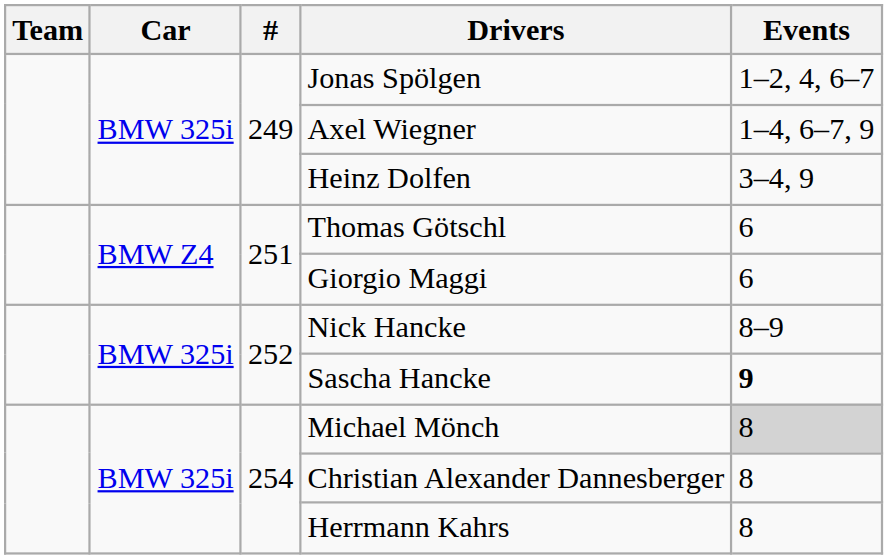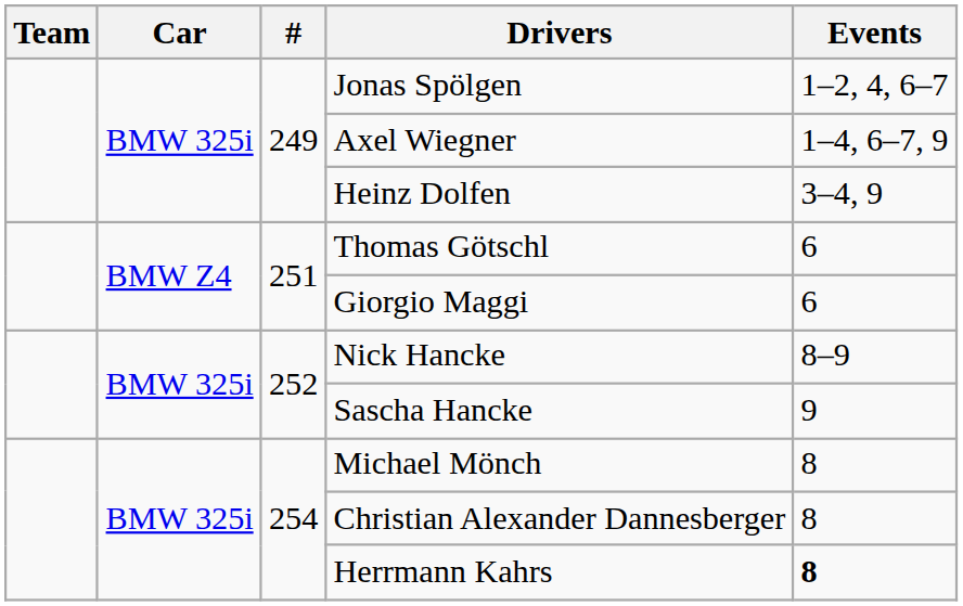Sascha Hancke | Events: bold -> normal
Michael Mönch | Events: lightgrey background -> no background
Herrmann Kahrs | Events: normal -> bold
